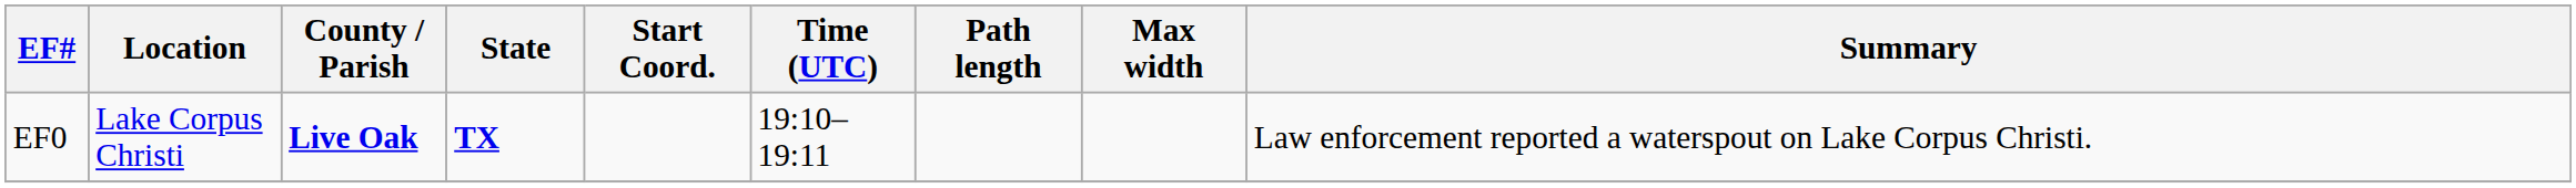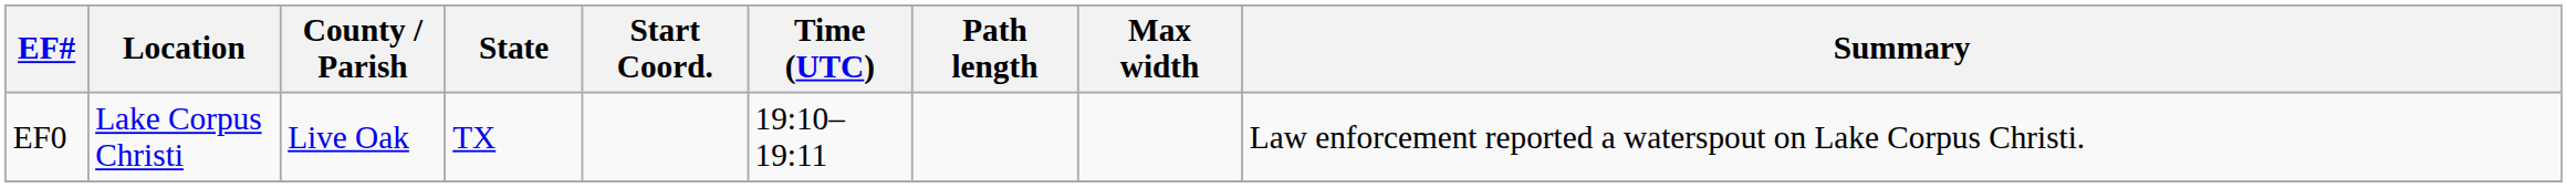EF0 | County / Parish: bold -> normal
EF0 | State: bold -> normal
